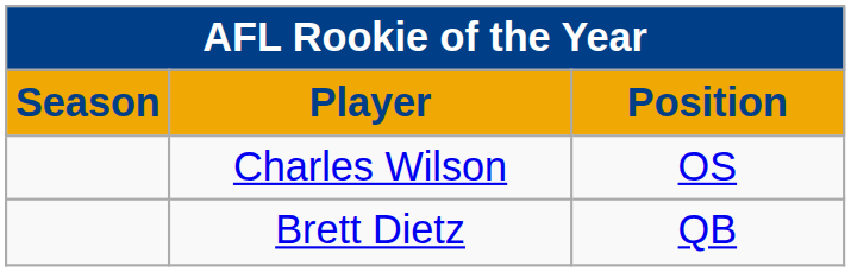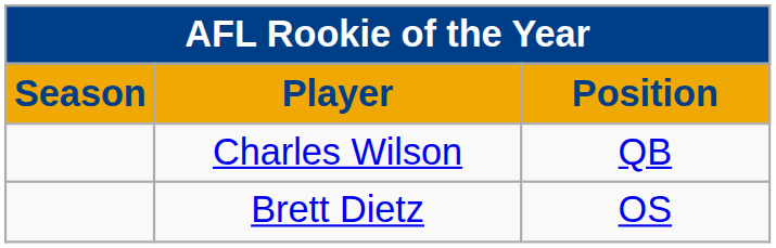Charles Wilson | Position: OS -> QB
Brett Dietz | Position: QB -> OS
